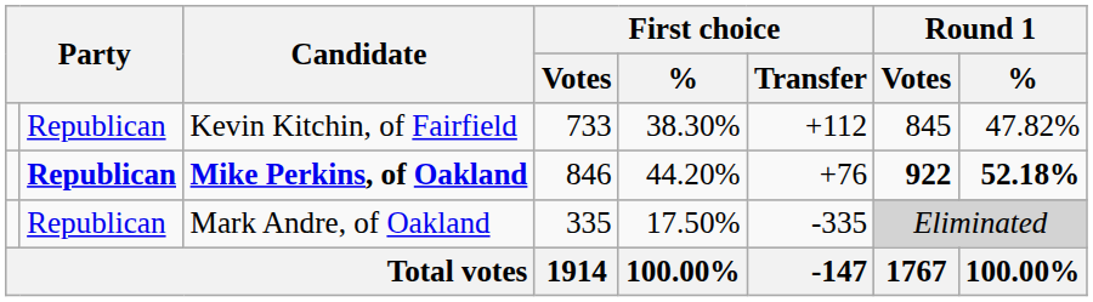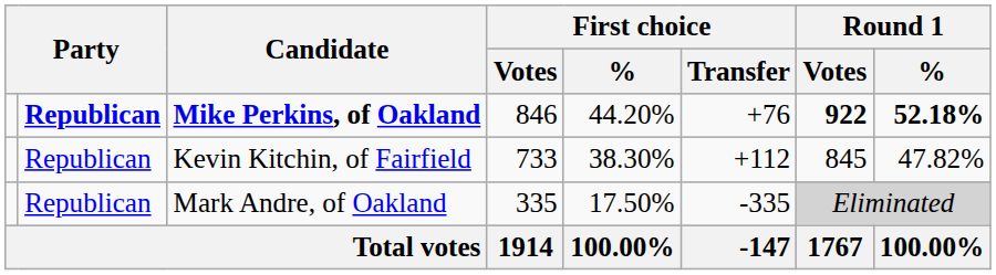rows swapped: Mike Perkins, of Oakland <-> Kevin Kitchin, of Fairfield
